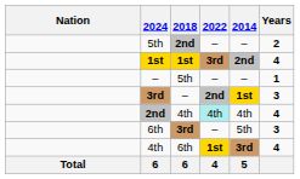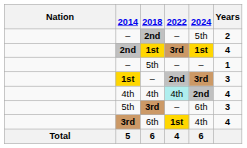columns swapped: 2014 <-> 2024
